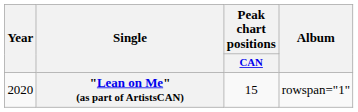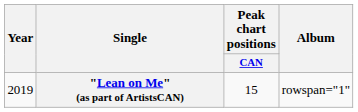"Lean on Me" (as part of ArtistsCAN) | Year: 2020 -> 2019
